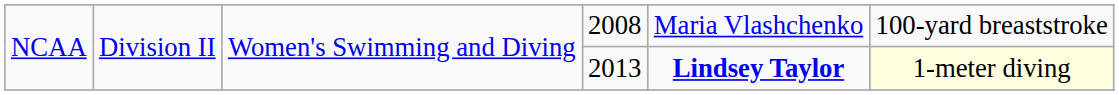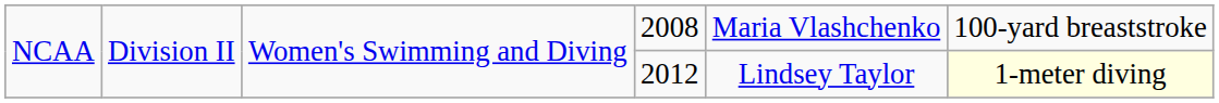row 2 | column 4: 2013 -> 2012
row 2 | column 5: bold -> normal
